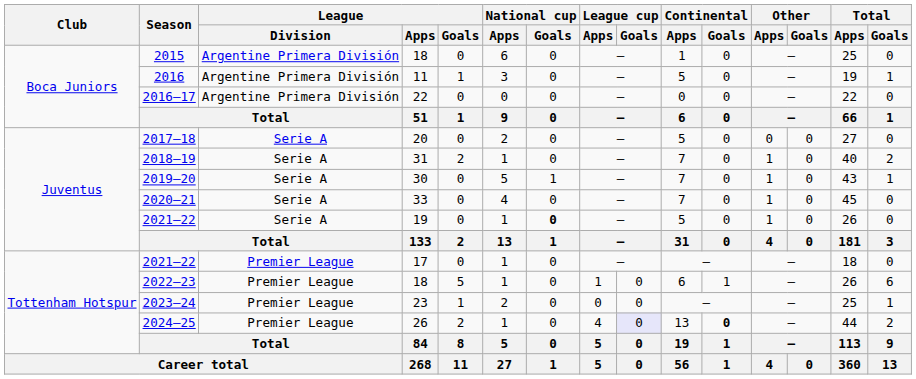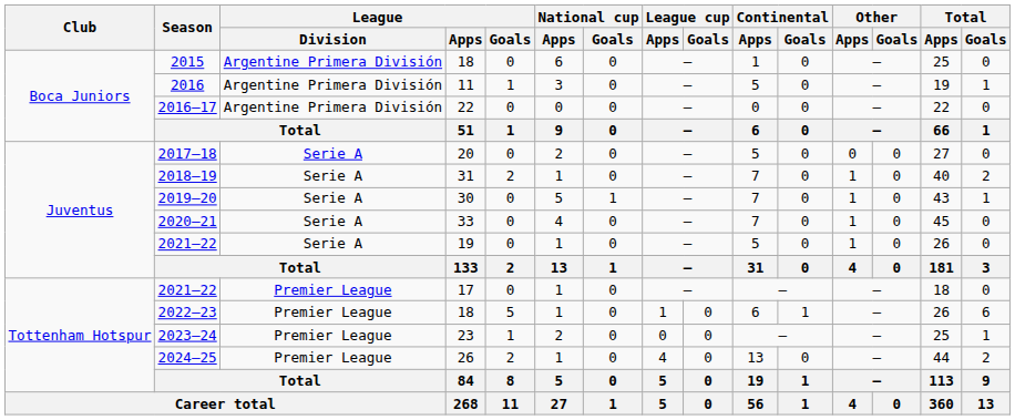2021–22 / 19 | National cup / Goals: bold -> normal
2024–25 | League cup / Goals: lavender background -> no background
2024–25 | Continental / Goals: bold -> normal
